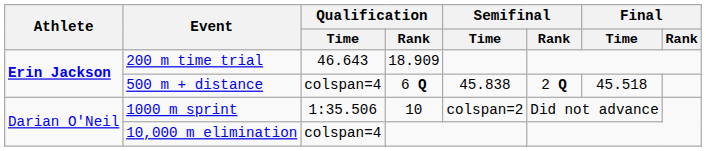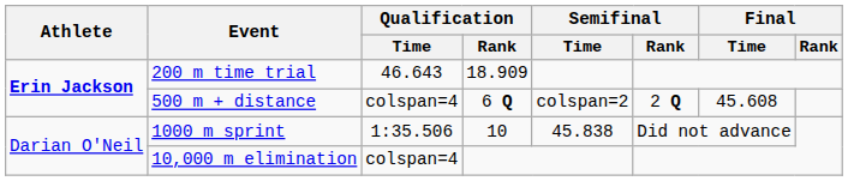500 m + distance | Semifinal / Time: 45.838 -> colspan=2
500 m + distance | Final / Time: 45.518 -> 45.608
1000 m sprint | Semifinal / Time: colspan=2 -> 45.838
